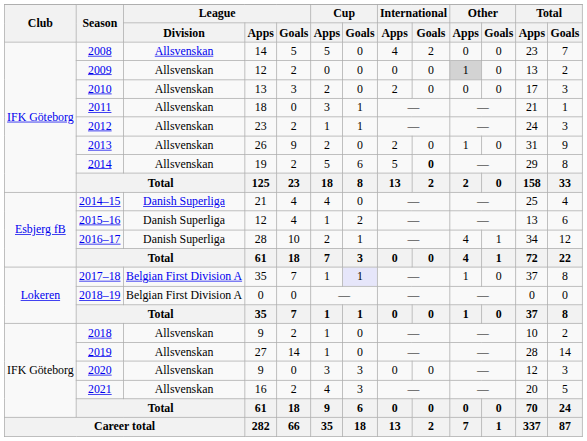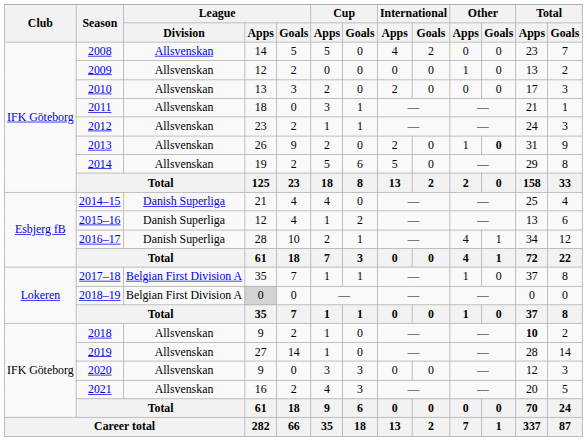2009 | Other / Apps: lightgrey background -> no background
2013 | Other / Goals: normal -> bold
2014 | International / Goals: bold -> normal
2017–18 | Cup / Goals: lavender background -> no background
2018–19 | League / Apps: no background -> lightgrey background
2018 | Total / Apps: normal -> bold
